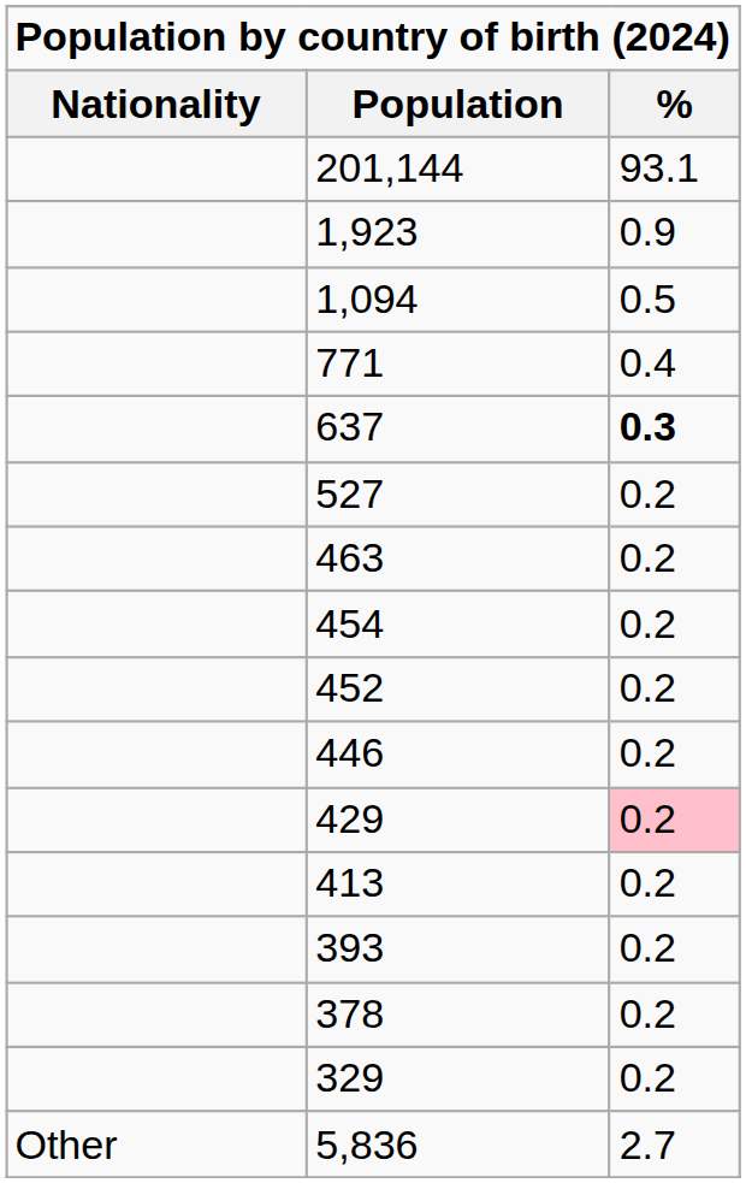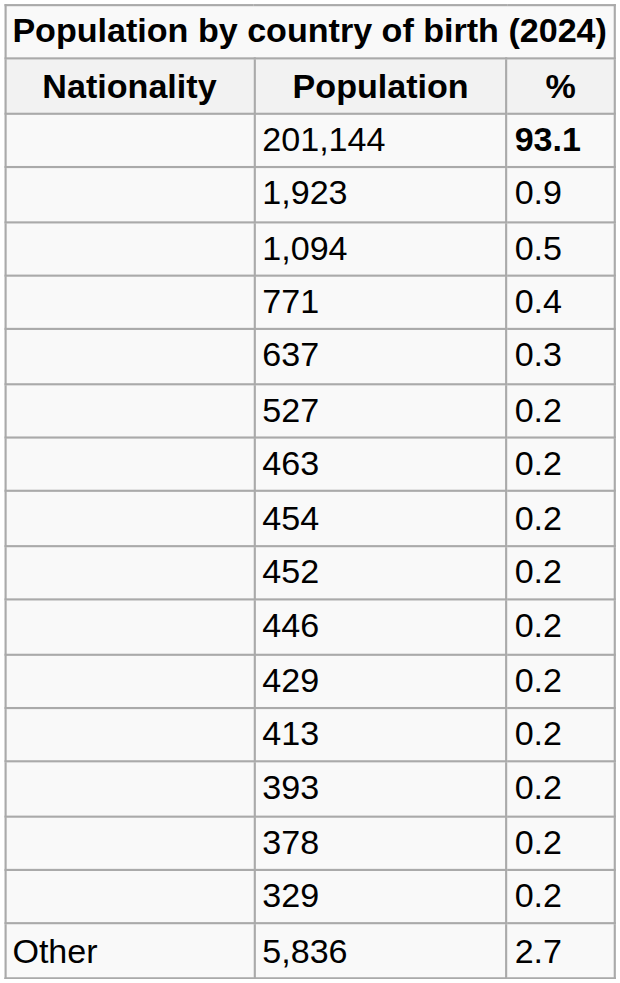201,144 | %: normal -> bold
637 | %: bold -> normal
429 | %: pink background -> no background
